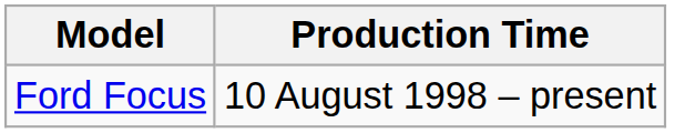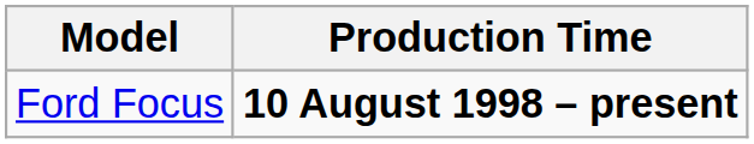Ford Focus | Production Time: normal -> bold
